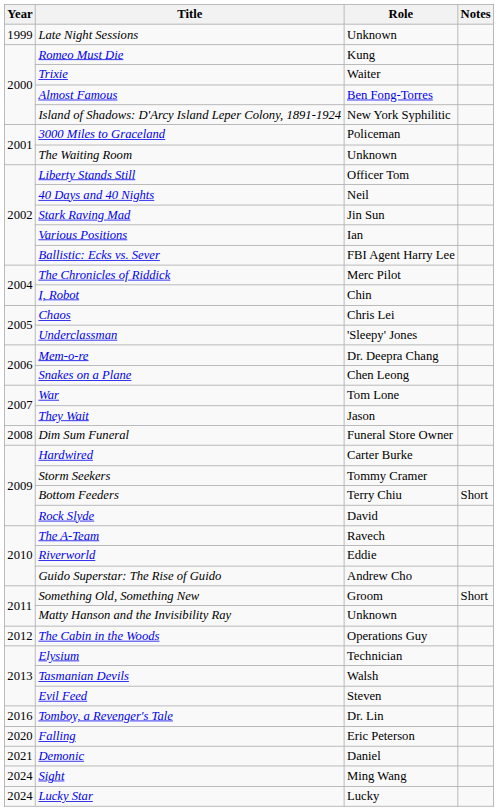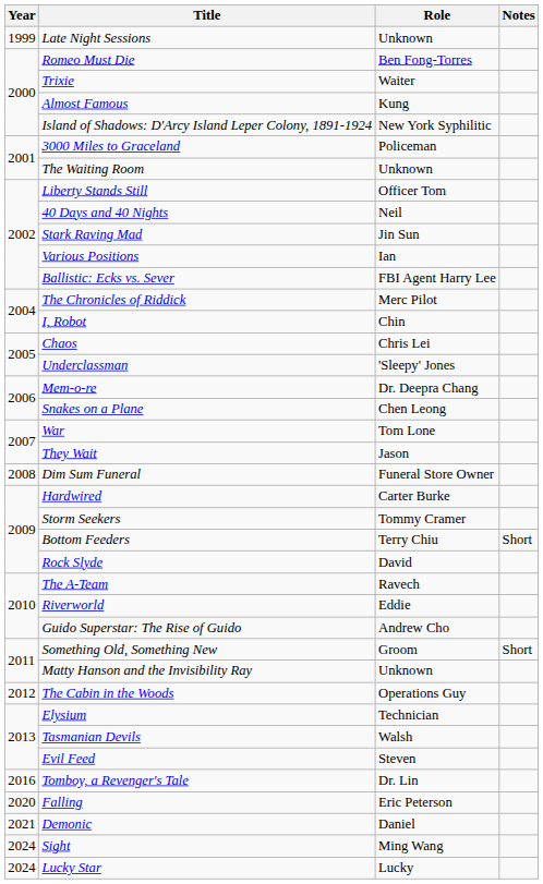Romeo Must Die | Role: Kung -> Ben Fong-Torres
Almost Famous | Role: Ben Fong-Torres -> Kung
